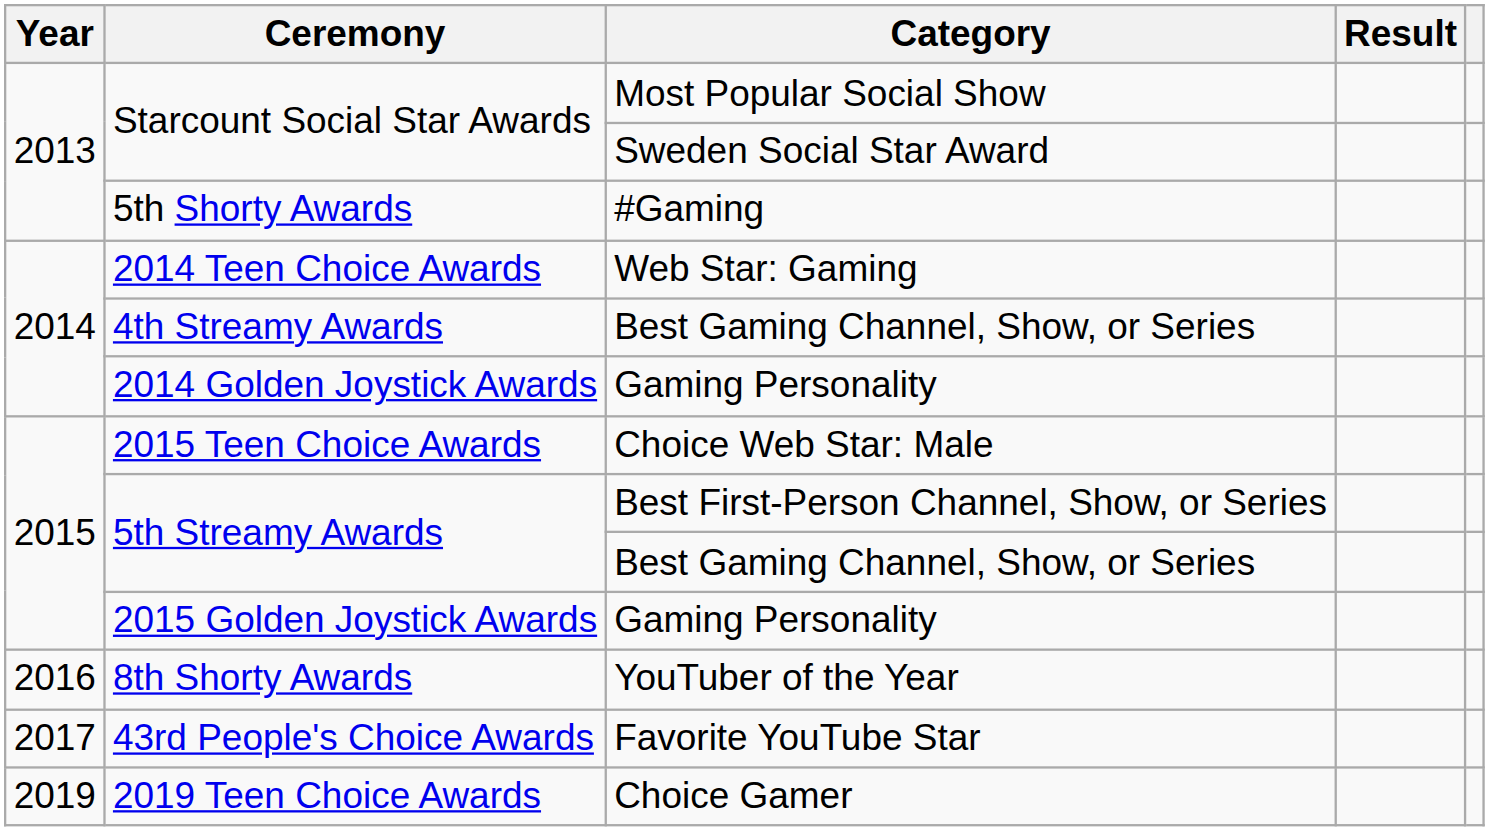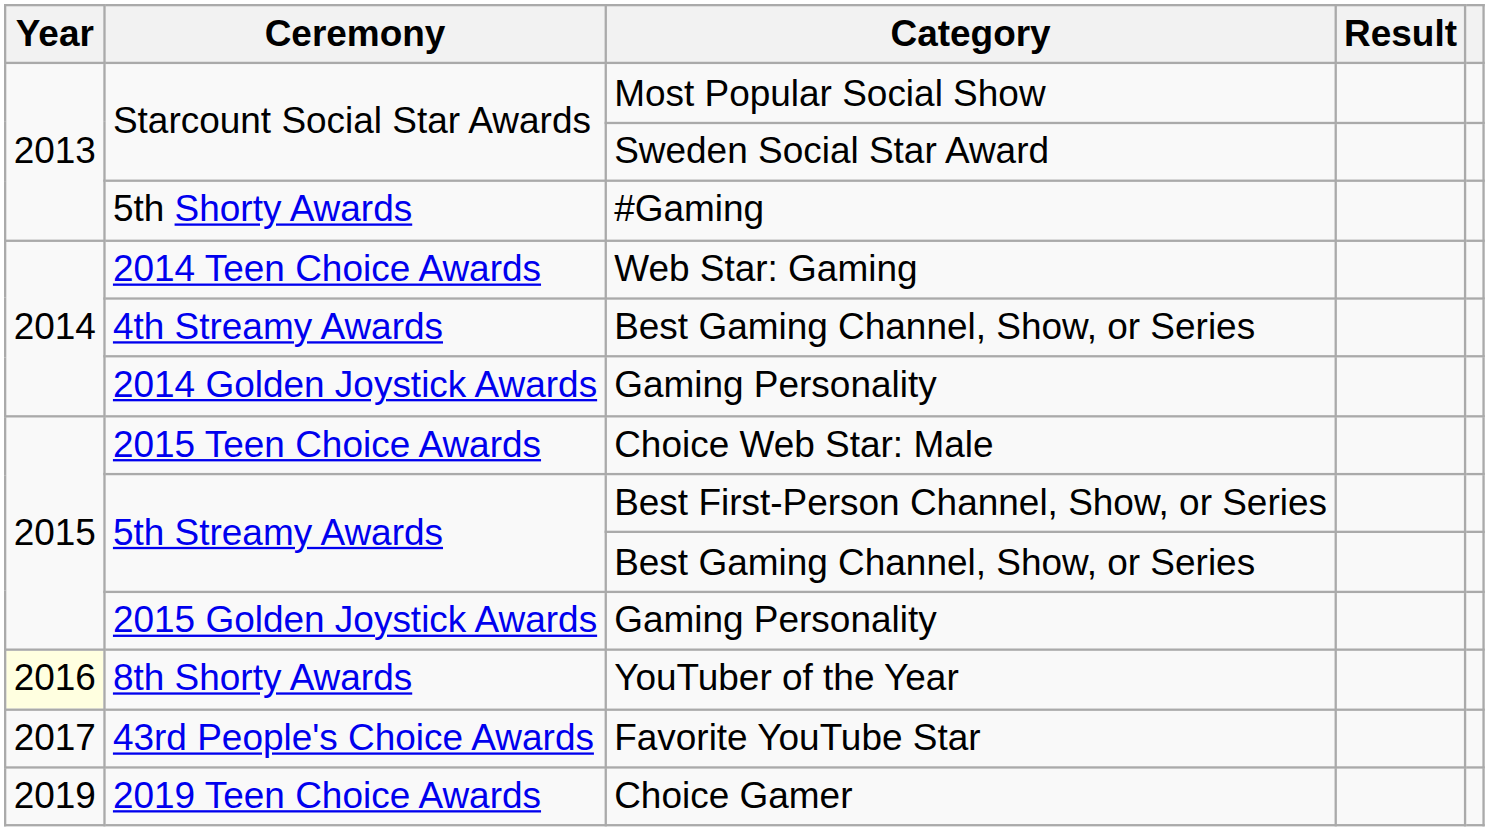8th Shorty Awards | Year: no background -> lightyellow background
